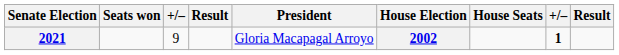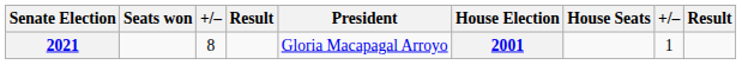row 2 | column 3: 9 -> 8
row 2 | House Election: 2002 -> 2001
row 2 | column 8: bold -> normal
